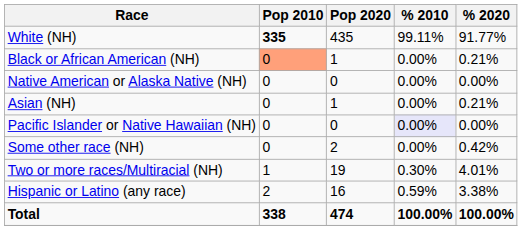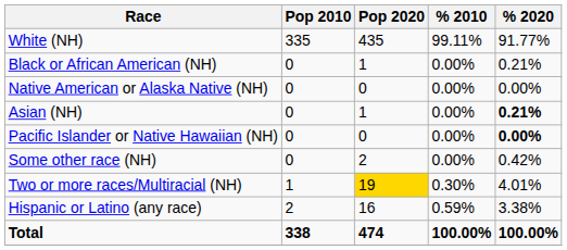White (NH) | Pop 2010: bold -> normal
Black or African American (NH) | Pop 2010: lightsalmon background -> no background
Asian (NH) | % 2020: normal -> bold
Pacific Islander or Native Hawaiian (NH) | % 2010: lavender background -> no background
Pacific Islander or Native Hawaiian (NH) | % 2020: normal -> bold
Two or more races/Multiracial (NH) | Pop 2020: no background -> gold background
